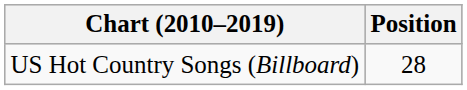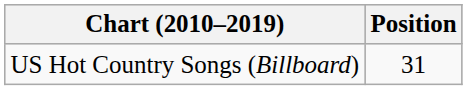US Hot Country Songs (Billboard) | Position: 28 -> 31
